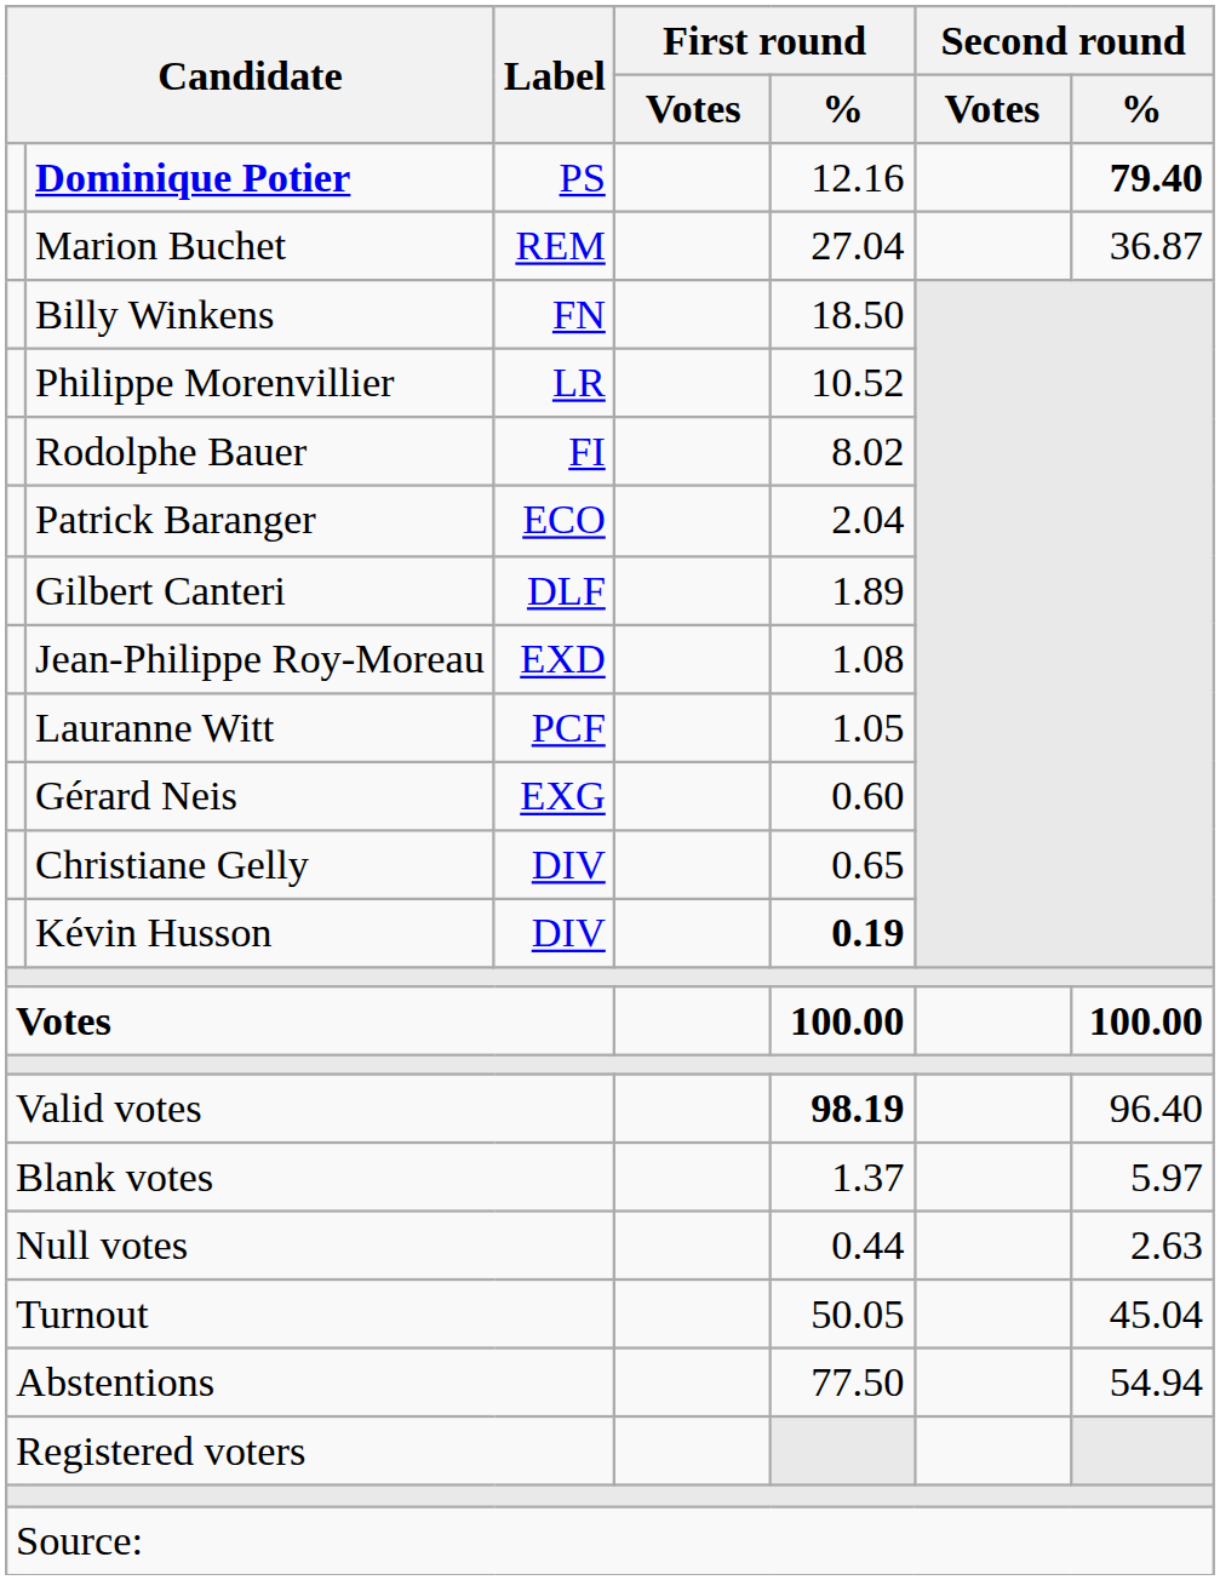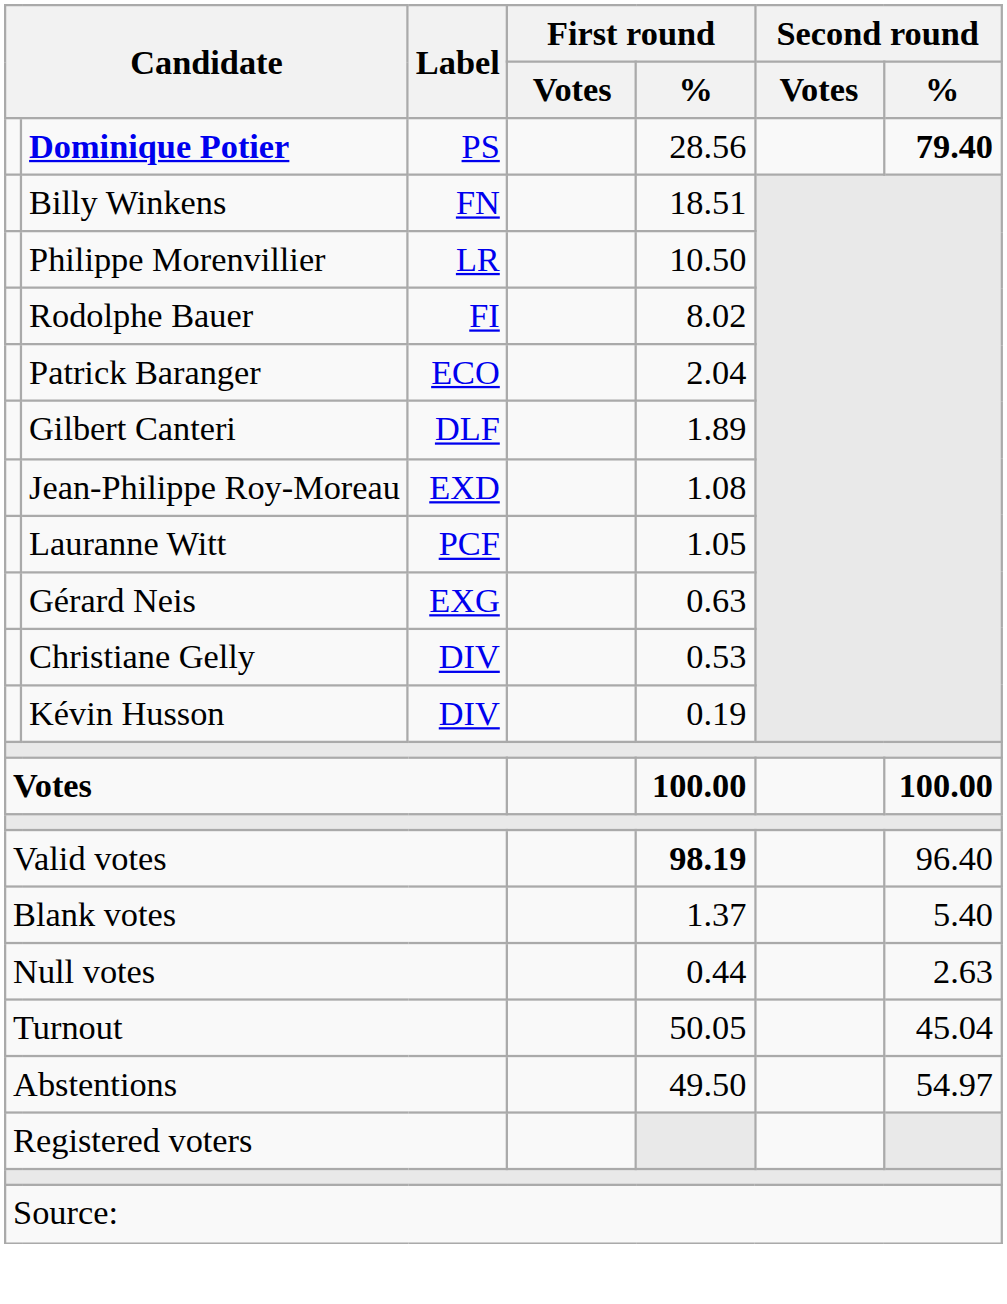Dominique Potier | First round / %: 12.16 -> 28.56
- row: Marion Buchet | REM | 27.04 | 36.87
Billy Winkens | First round / %: 18.50 -> 18.51
Philippe Morenvillier | First round / %: 10.52 -> 10.50
Gérard Neis | First round / %: 0.60 -> 0.63
Christiane Gelly | First round / %: 0.65 -> 0.53
Kévin Husson | First round / %: bold -> normal
Blank votes | Second round / %: 5.97 -> 5.40
Abstentions | First round / %: 77.50 -> 49.50
Abstentions | Second round / %: 54.94 -> 54.97
